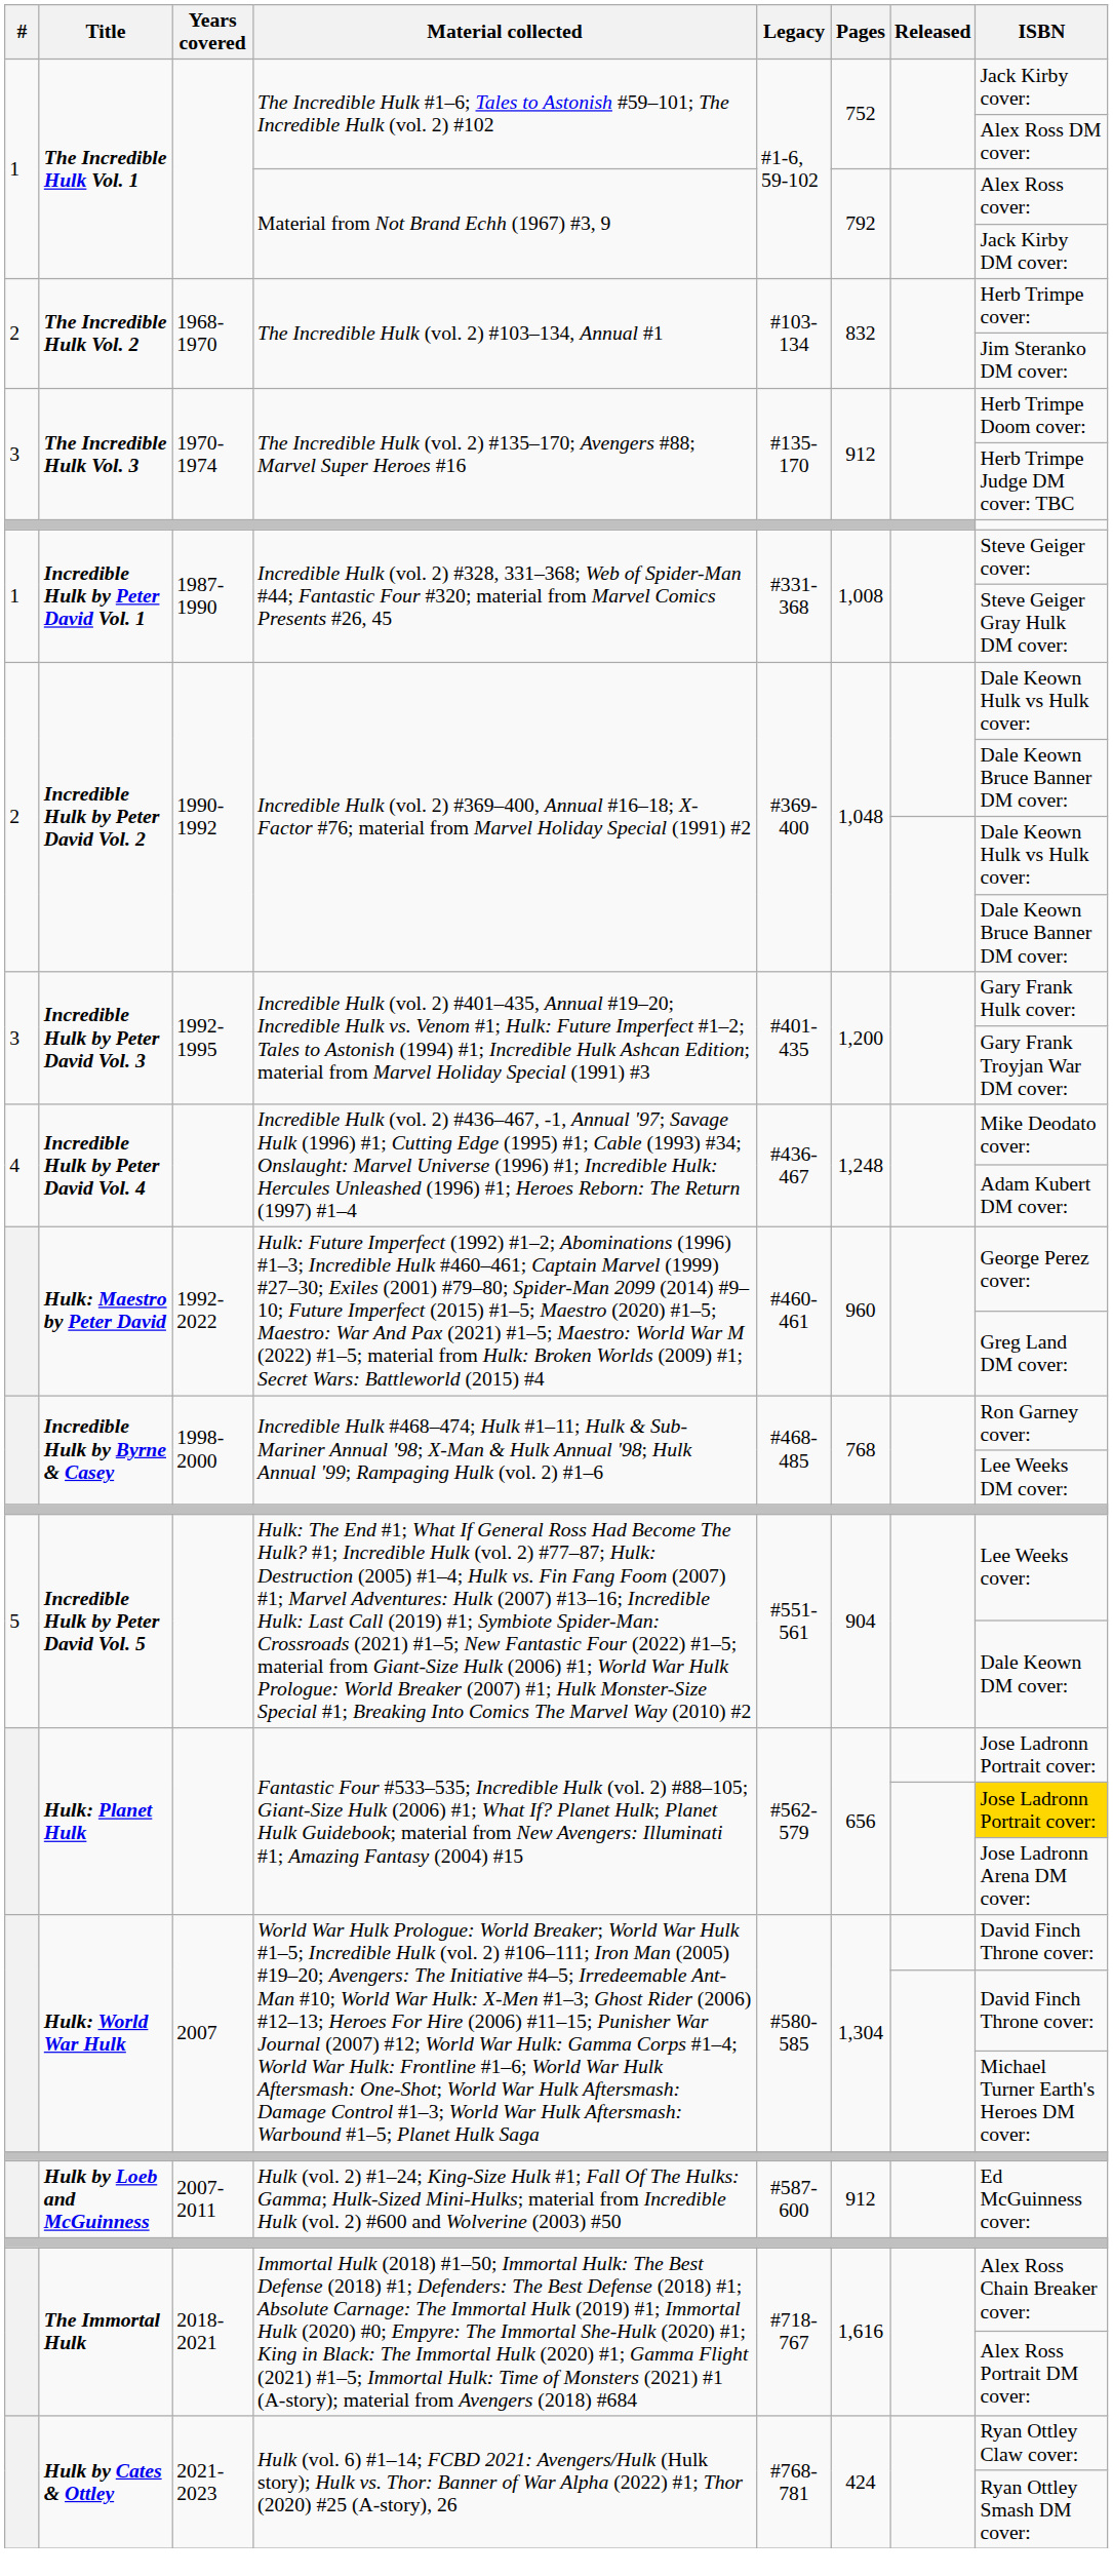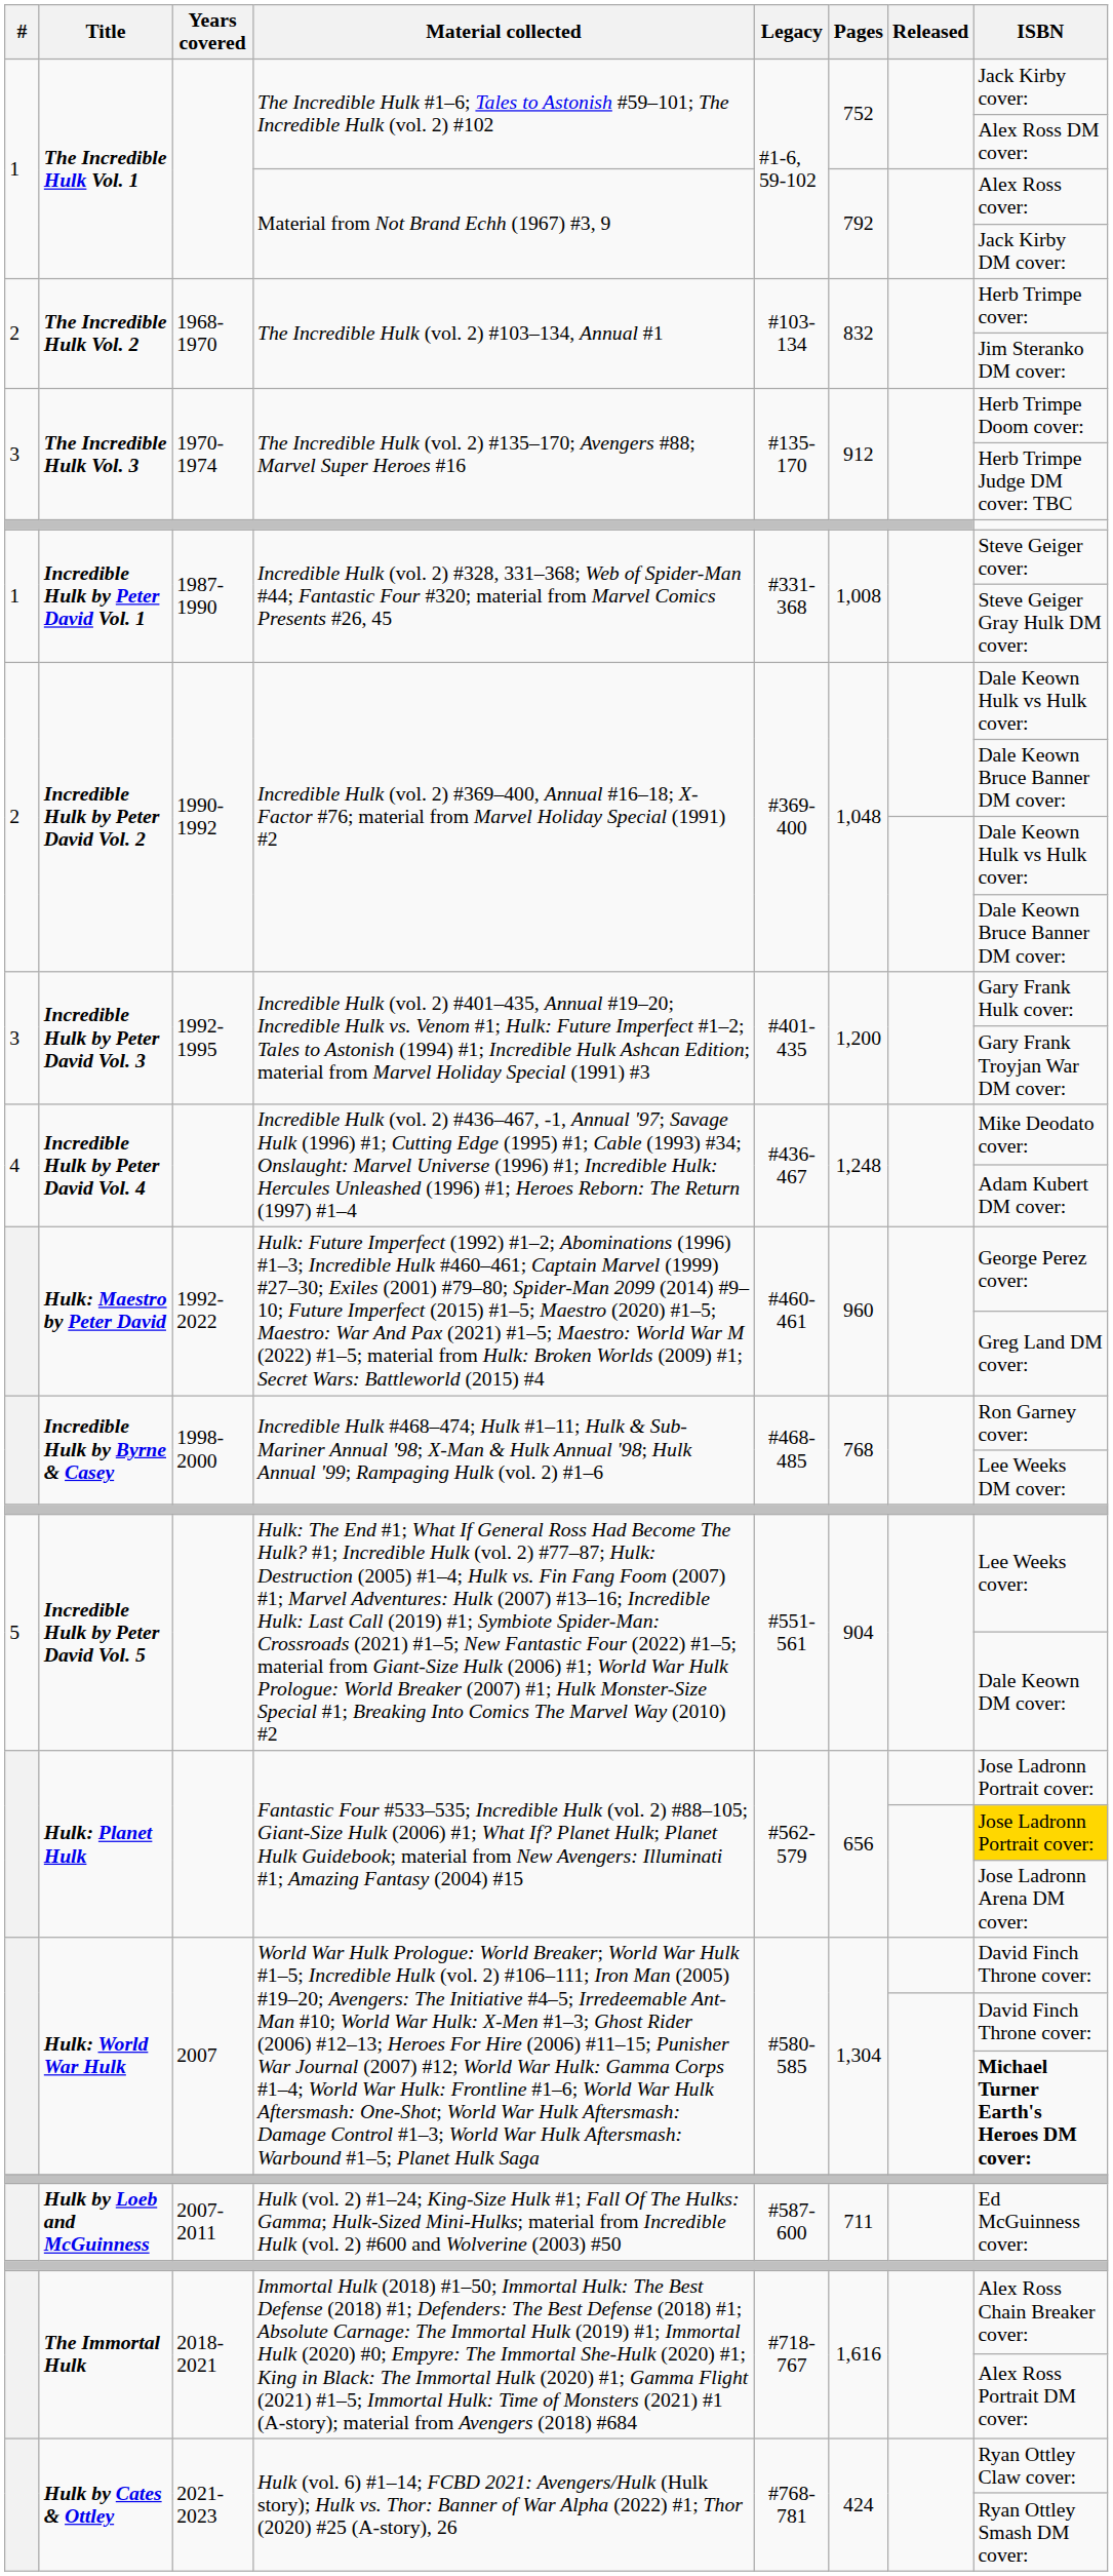row 33 | ISBN: normal -> bold
row 35 | Pages: 912 -> 711
